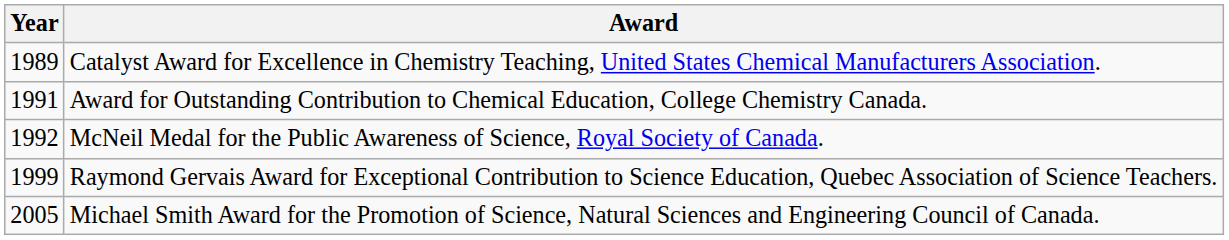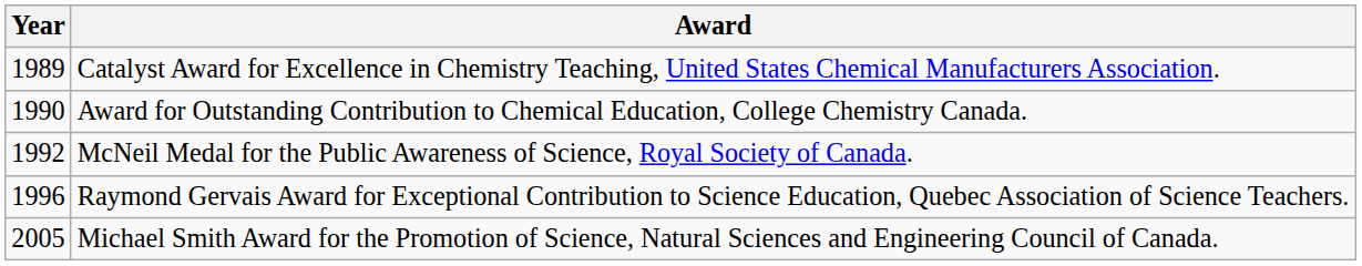row 3 | Year: 1991 -> 1990
row 5 | Year: 1999 -> 1996
